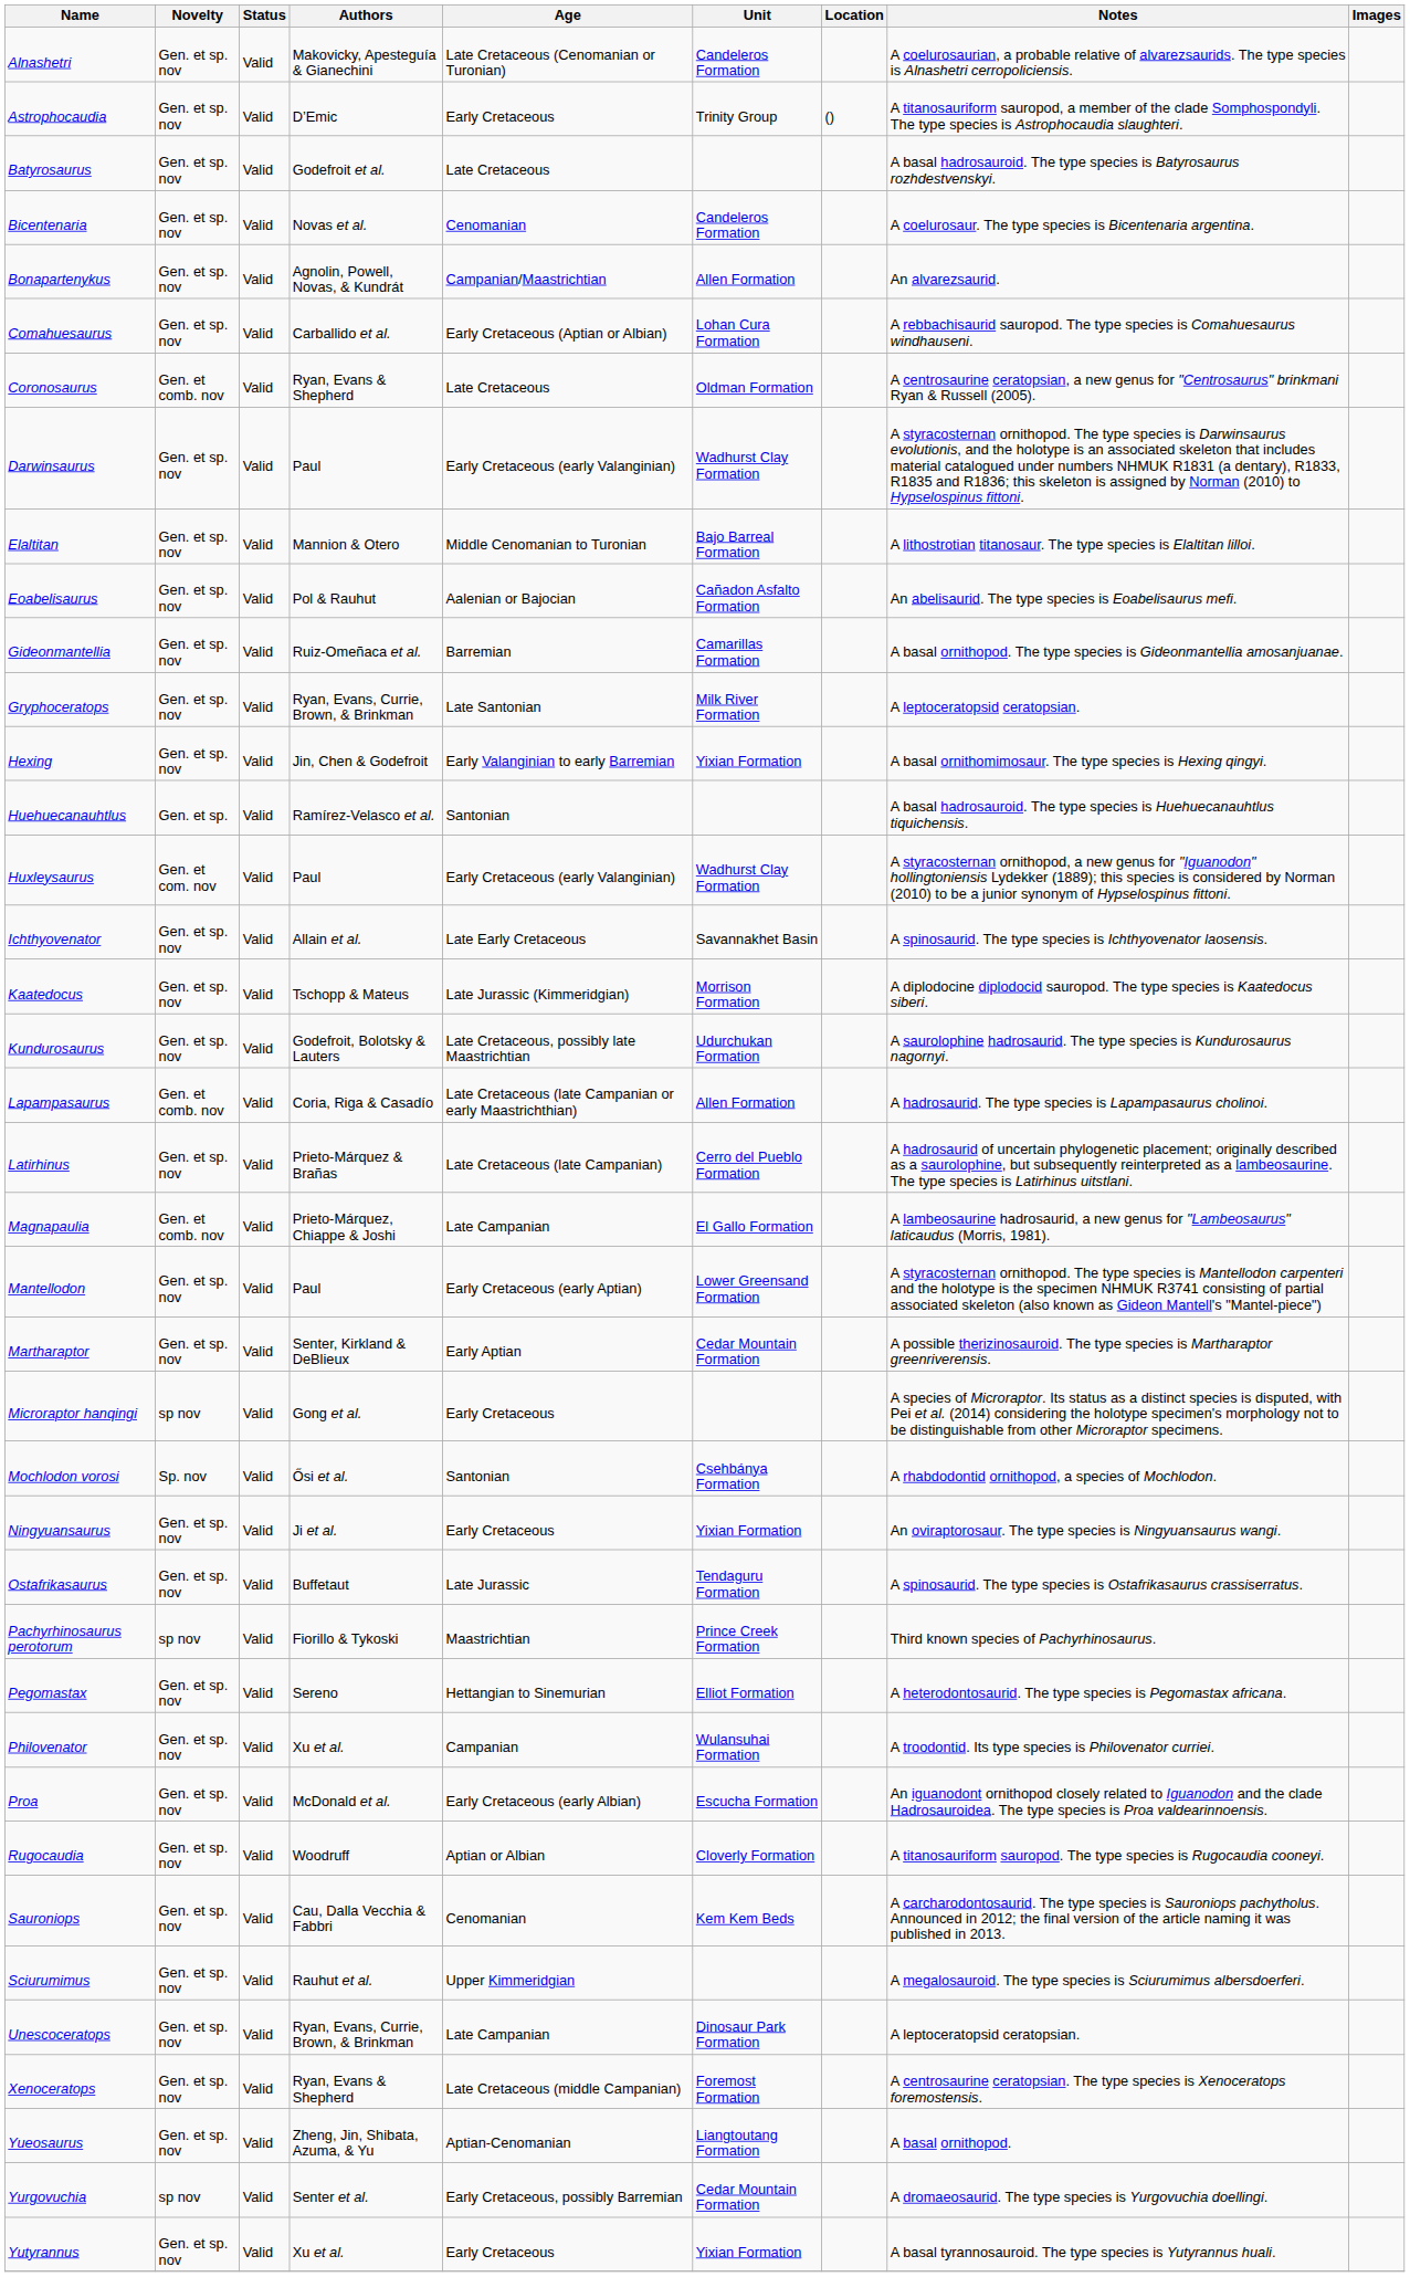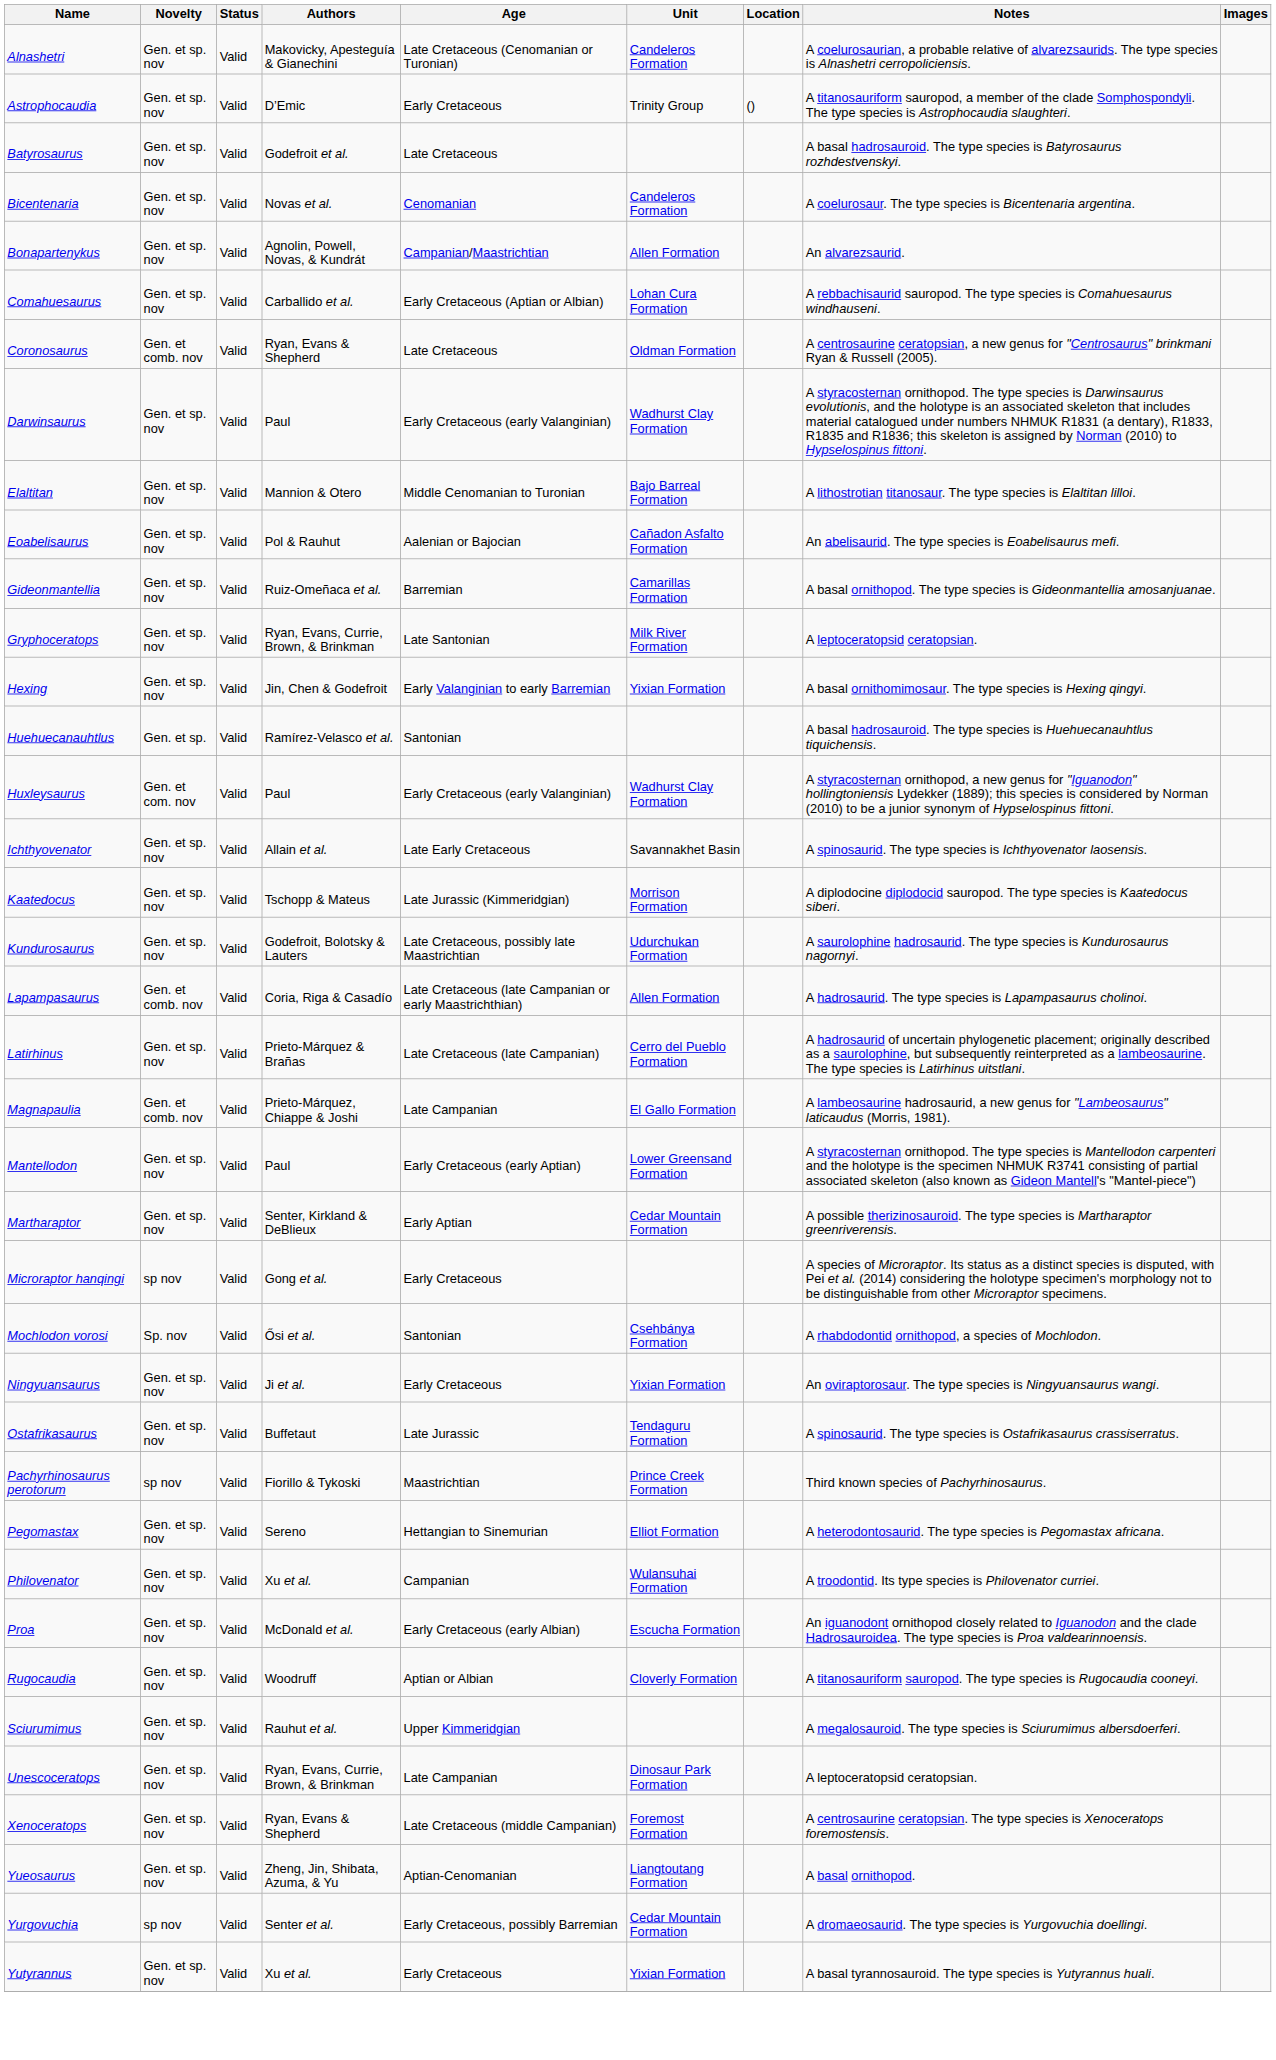- row: Sauroniops | Gen. et sp. nov | Valid | Cau, Dalla Vecchia & Fabbri | Cenomanian | Kem Kem Beds | A carcharodontosaurid. The type species is Sauroniops pachytholus. Announced in 2012; the final version of the article naming it was published in 2013.
